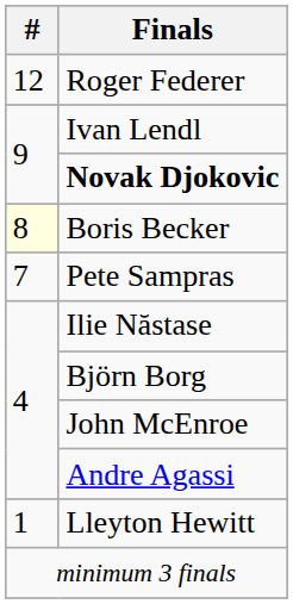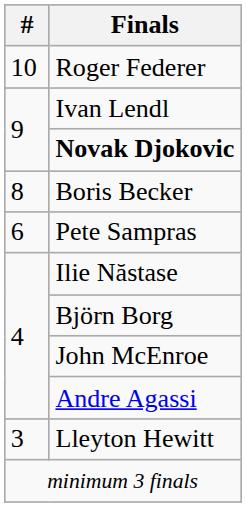Roger Federer | #: 12 -> 10
Boris Becker | #: lightyellow background -> no background
Pete Sampras | #: 7 -> 6
Lleyton Hewitt | #: 1 -> 3
